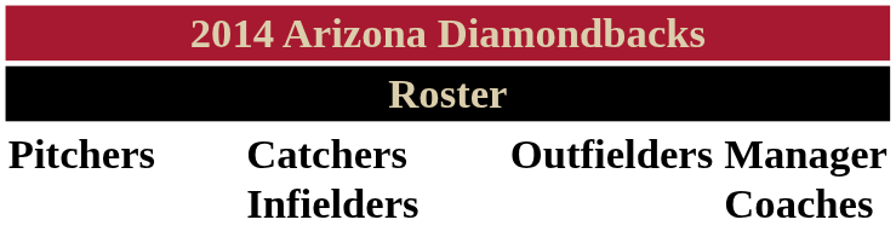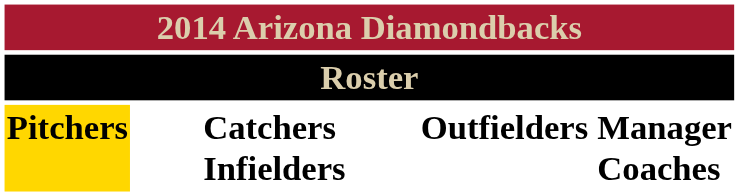Pitchers | column 1: no background -> gold background
